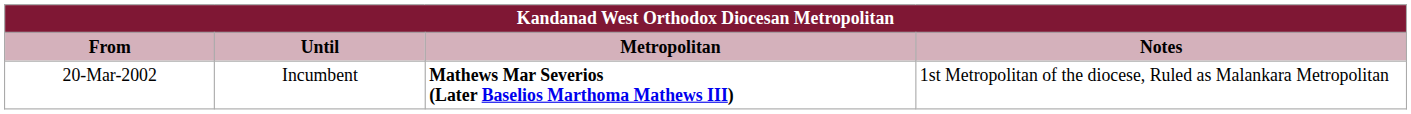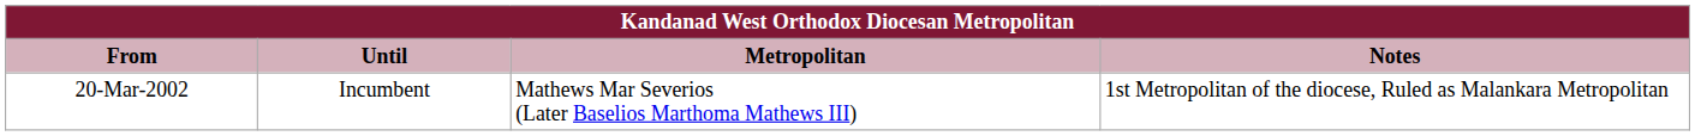20-Mar-2002 | Metropolitan: bold -> normal
